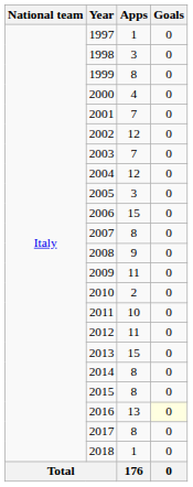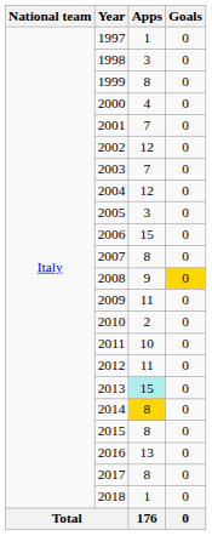2008 | Goals: no background -> gold background
2013 | Apps: no background -> paleturquoise background
2014 | Apps: no background -> gold background
2016 | Goals: lightyellow background -> no background
